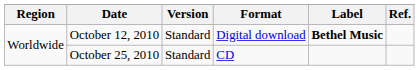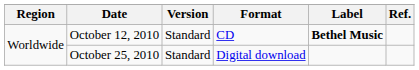October 12, 2010 | Format: Digital download -> CD
October 25, 2010 | Format: CD -> Digital download
